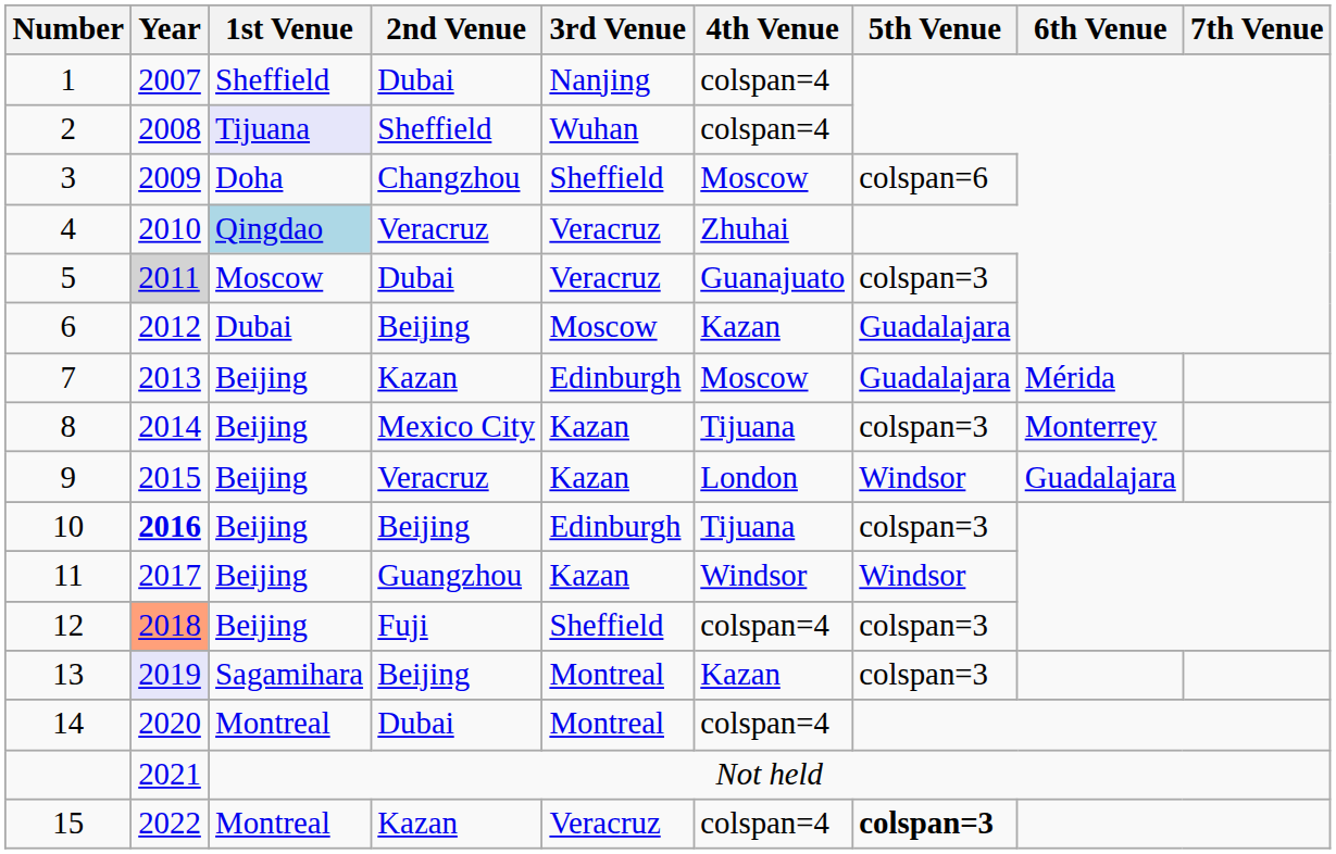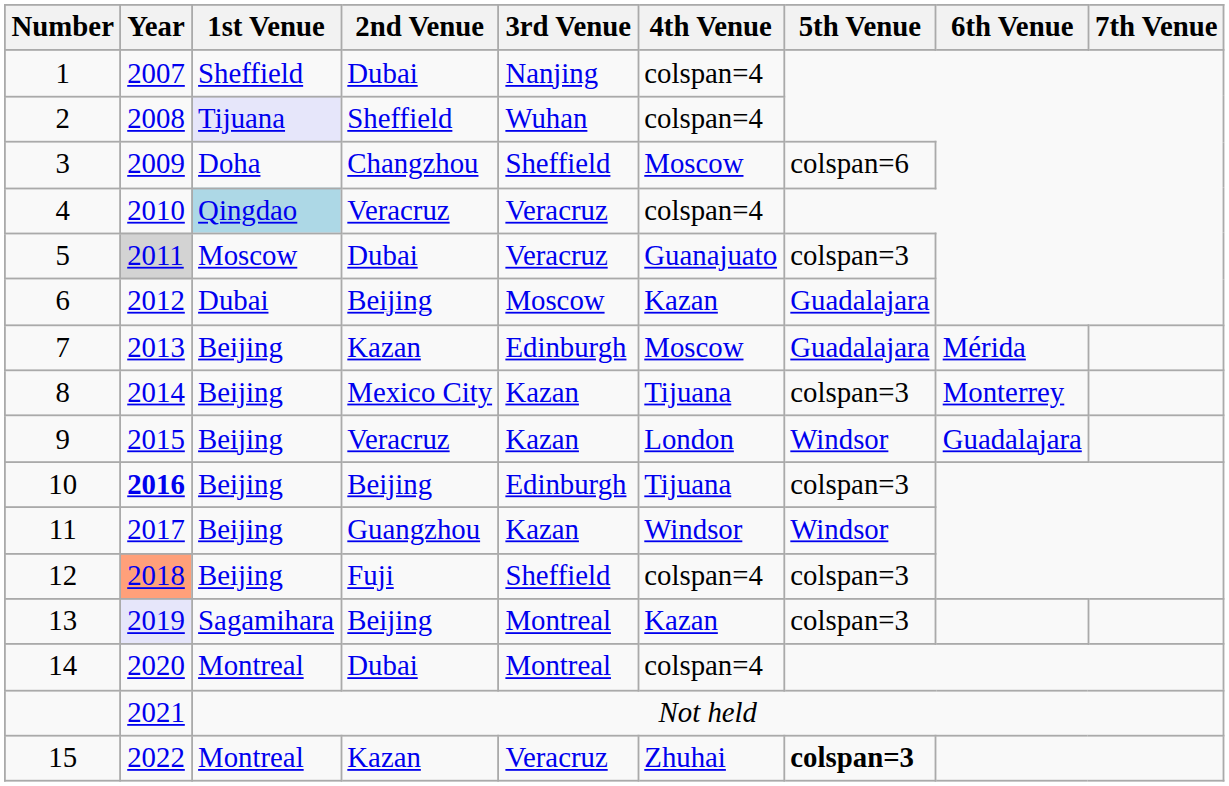4 | 4th Venue: Zhuhai -> colspan=4
15 | 4th Venue: colspan=4 -> Zhuhai
